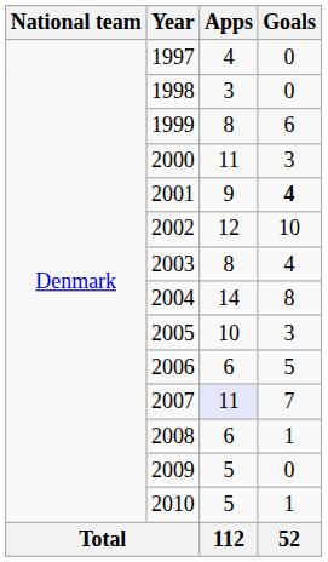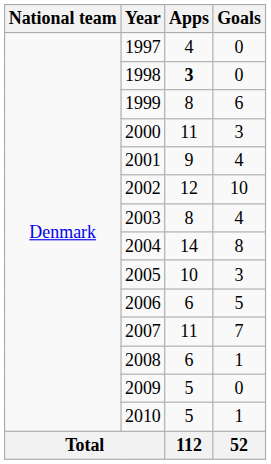1998 | Apps: normal -> bold
2001 | Goals: bold -> normal
2007 | Apps: lavender background -> no background
